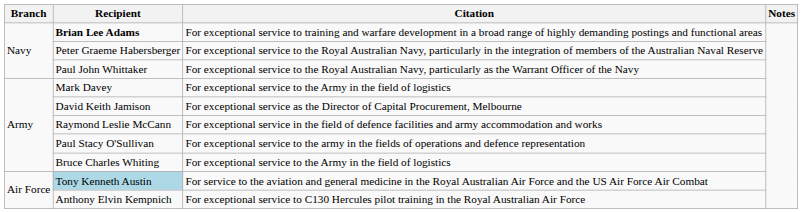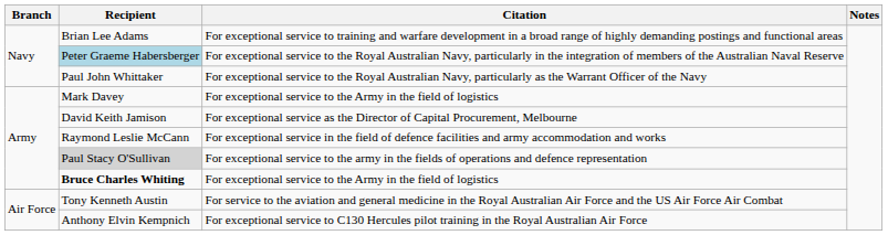Brian Lee Adams | Recipient: bold -> normal
Peter Graeme Habersberger | Recipient: no background -> lightblue background
Paul Stacy O'Sullivan | Recipient: no background -> lightgrey background
Bruce Charles Whiting | Recipient: normal -> bold
Tony Kenneth Austin | Recipient: lightblue background -> no background
